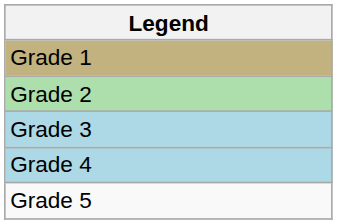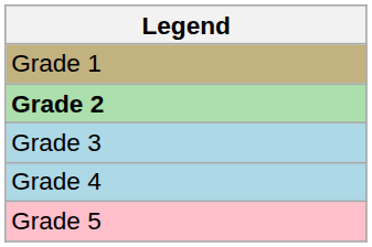row 3 | column 1: normal -> bold
row 6 | column 1: no background -> pink background
